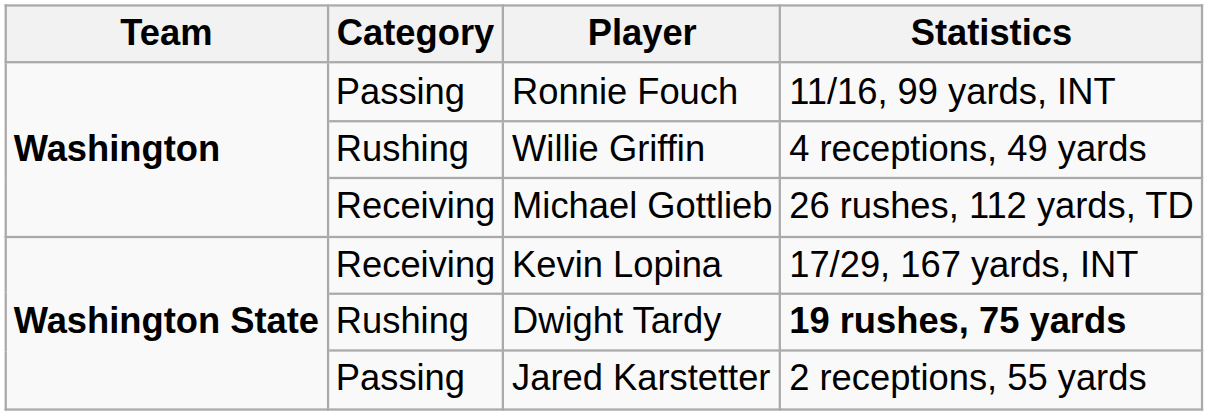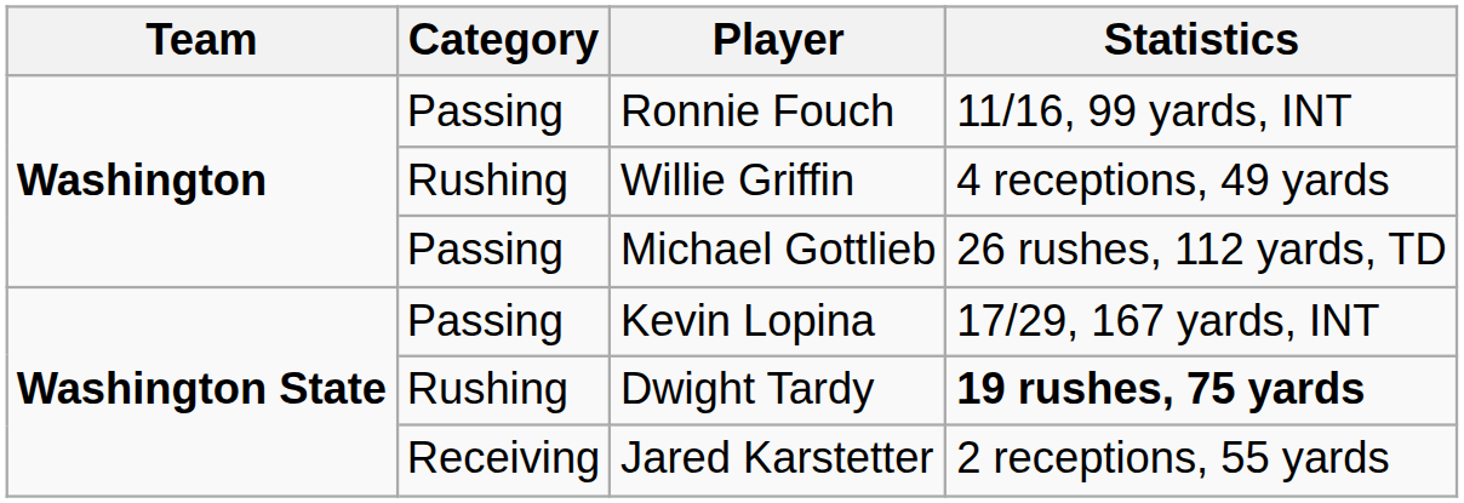Michael Gottlieb | Category: Receiving -> Passing
Kevin Lopina | Category: Receiving -> Passing
Jared Karstetter | Category: Passing -> Receiving
